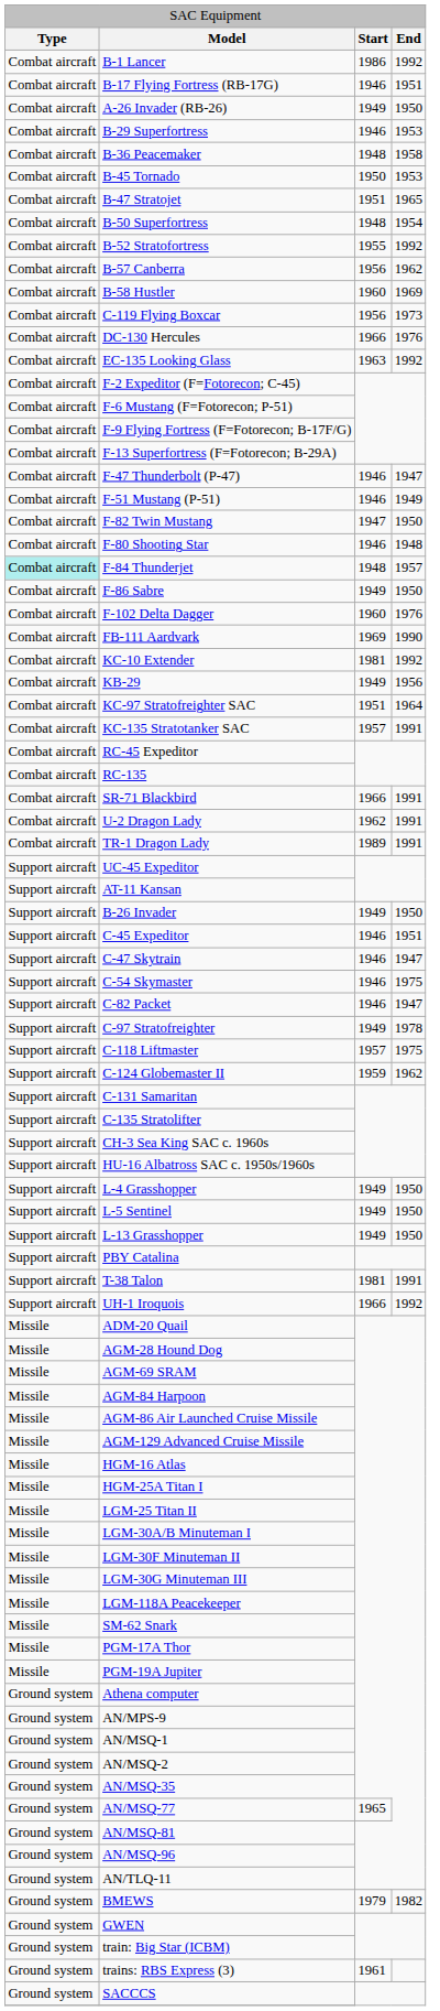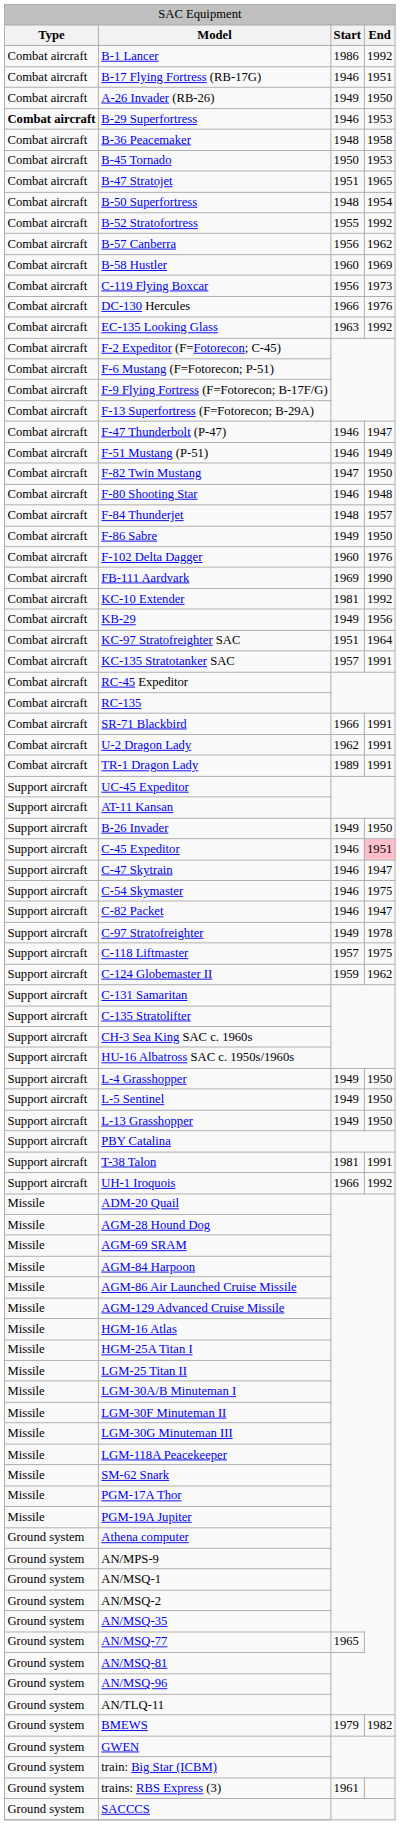B-29 Superfortress | column 1: normal -> bold
F-84 Thunderjet | column 1: paleturquoise background -> no background
C-45 Expeditor | column 4: no background -> pink background
